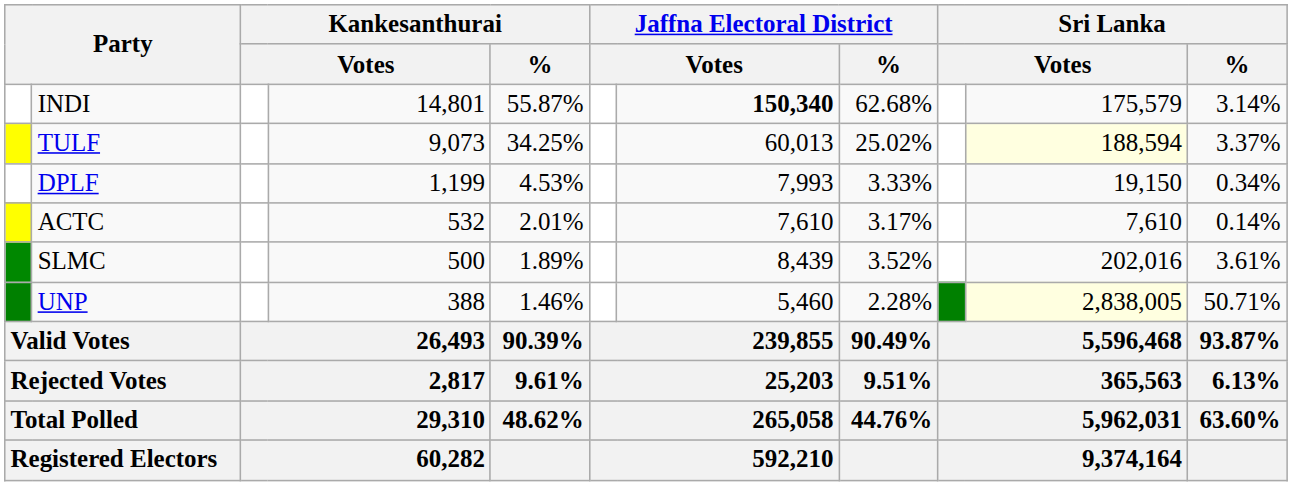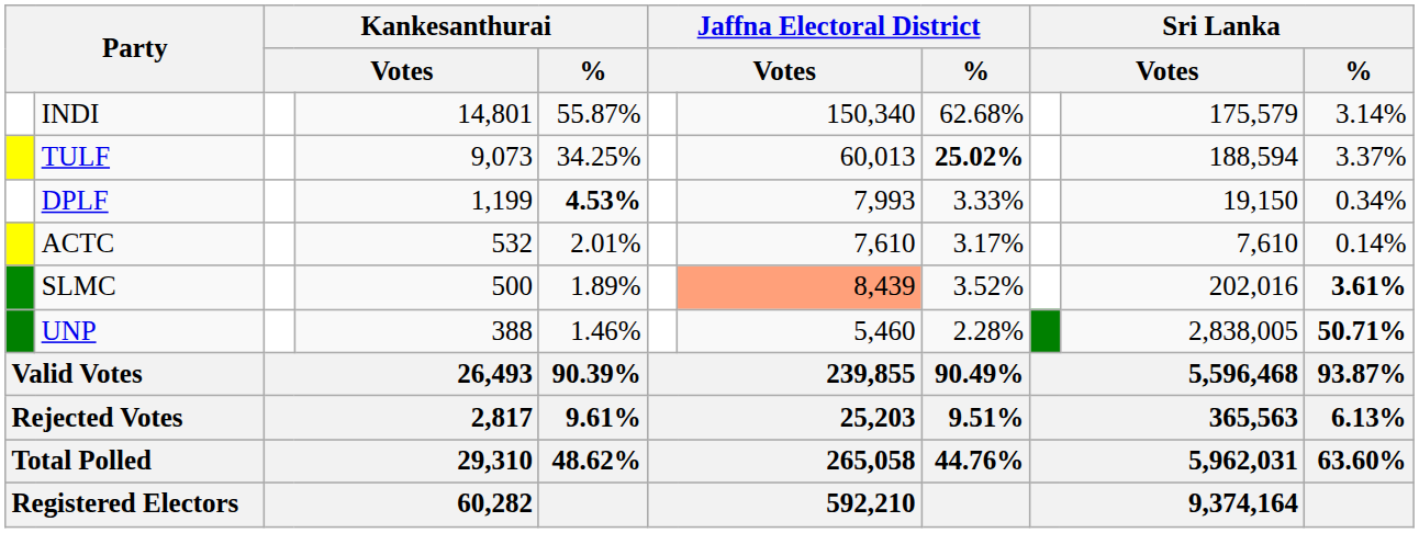INDI | column 7: bold -> normal
TULF | Jaffna Electoral District / %: normal -> bold
TULF | column 10: lightyellow background -> no background
DPLF | Kankesanthurai / %: normal -> bold
SLMC | column 7: no background -> lightsalmon background
SLMC | Sri Lanka / %: normal -> bold
UNP | column 10: lightyellow background -> no background
UNP | Sri Lanka / %: normal -> bold
